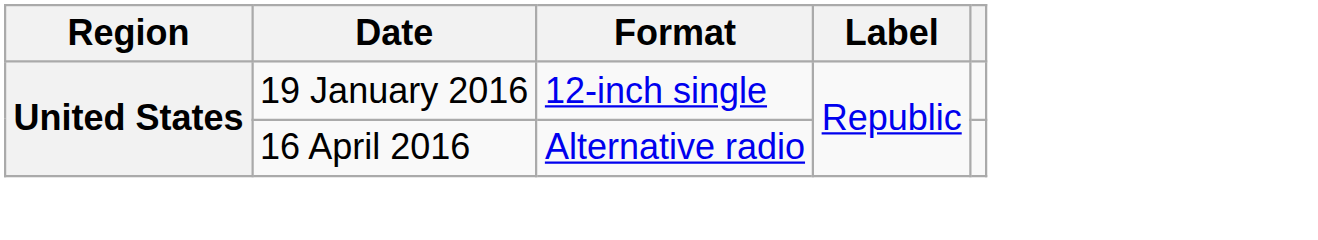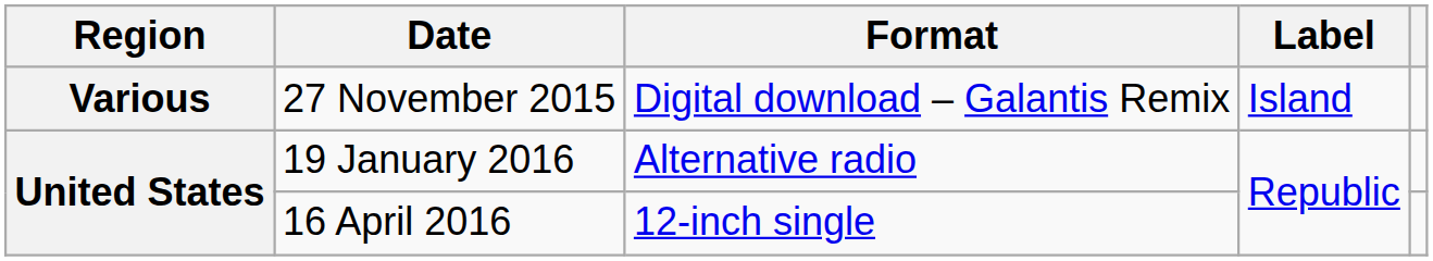+ row: Various | 27 November 2015 | Digital download – Galantis Remix | Island
19 January 2016 | Format: 12-inch single -> Alternative radio
16 April 2016 | Format: Alternative radio -> 12-inch single
